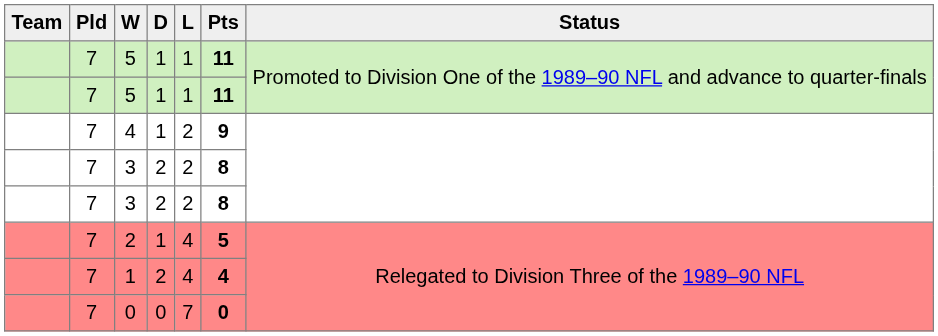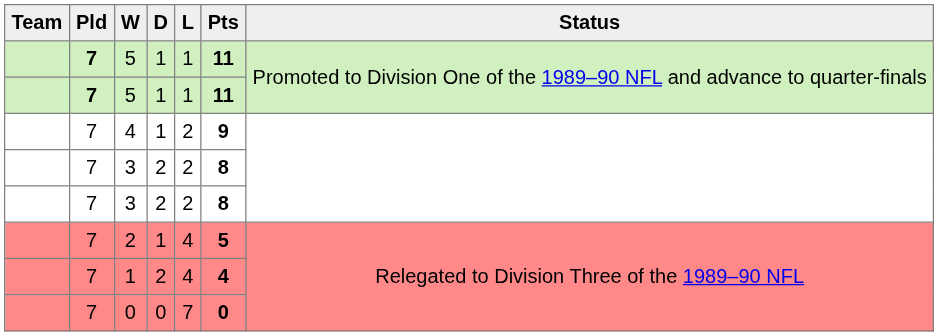row 2 | Pld: normal -> bold
row 3 | Pld: normal -> bold
